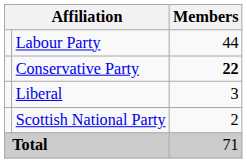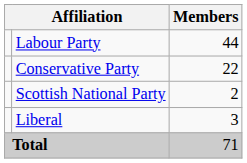Conservative Party | Members: bold -> normal
rows swapped: Liberal <-> Scottish National Party
